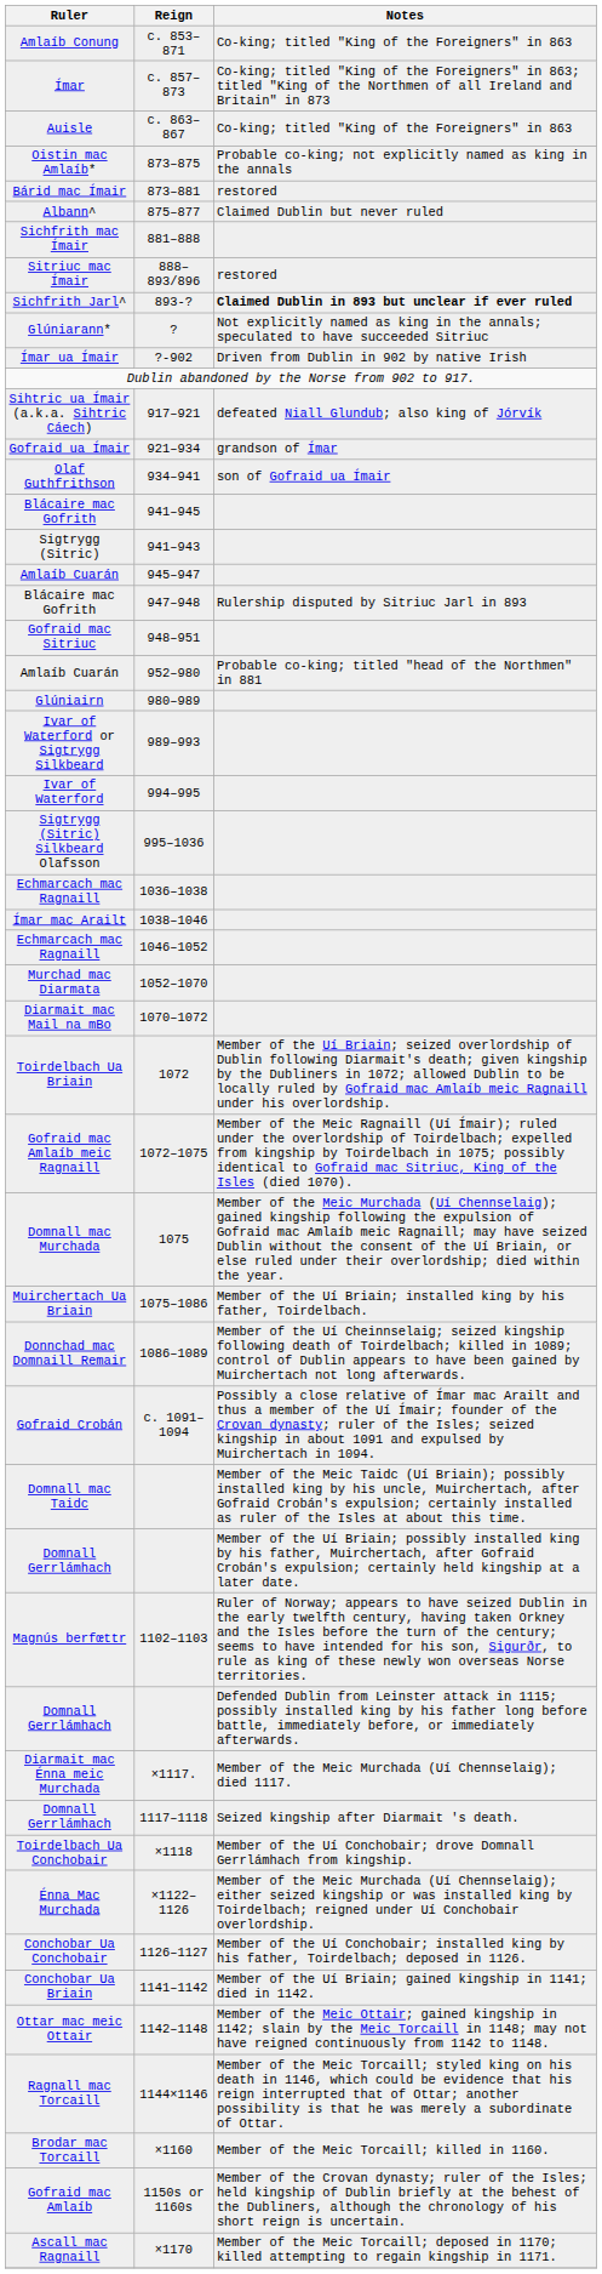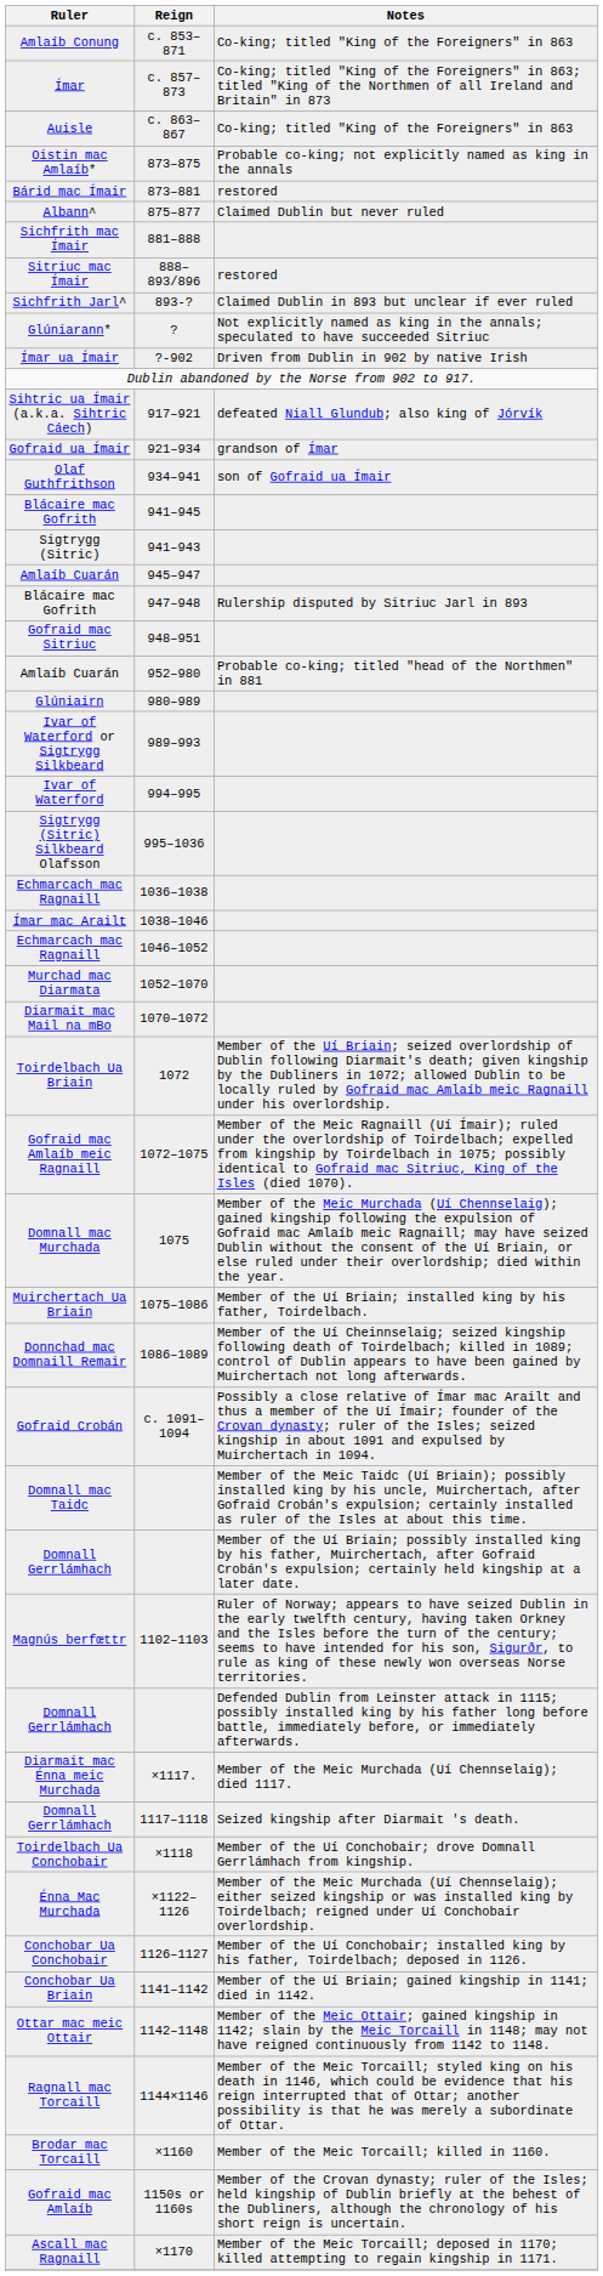Sichfrith Jarl^ | Notes: bold -> normal
